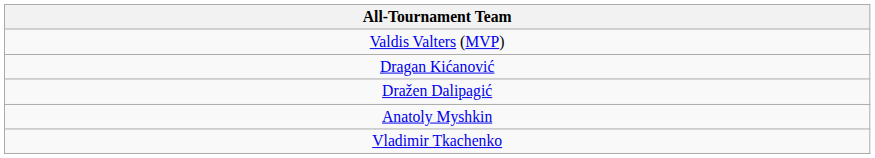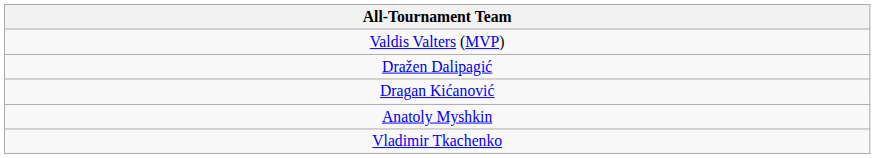row 3 | column 1: Dragan Kićanović -> Dražen Dalipagić
row 4 | column 1: Dražen Dalipagić -> Dragan Kićanović
